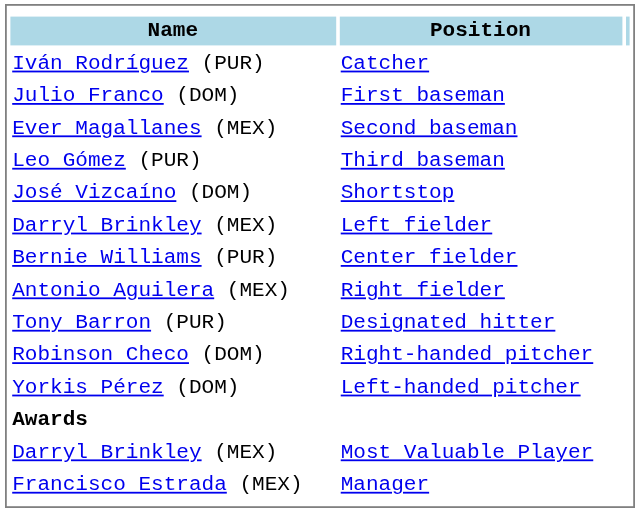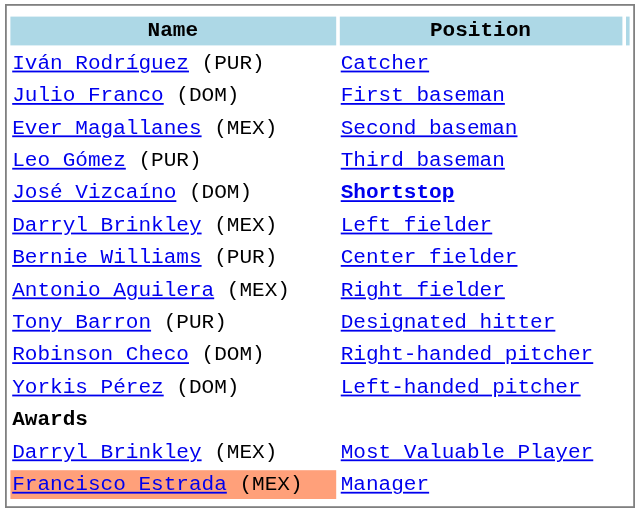Shortstop | column 2: normal -> bold
Manager | column 1: no background -> lightsalmon background
